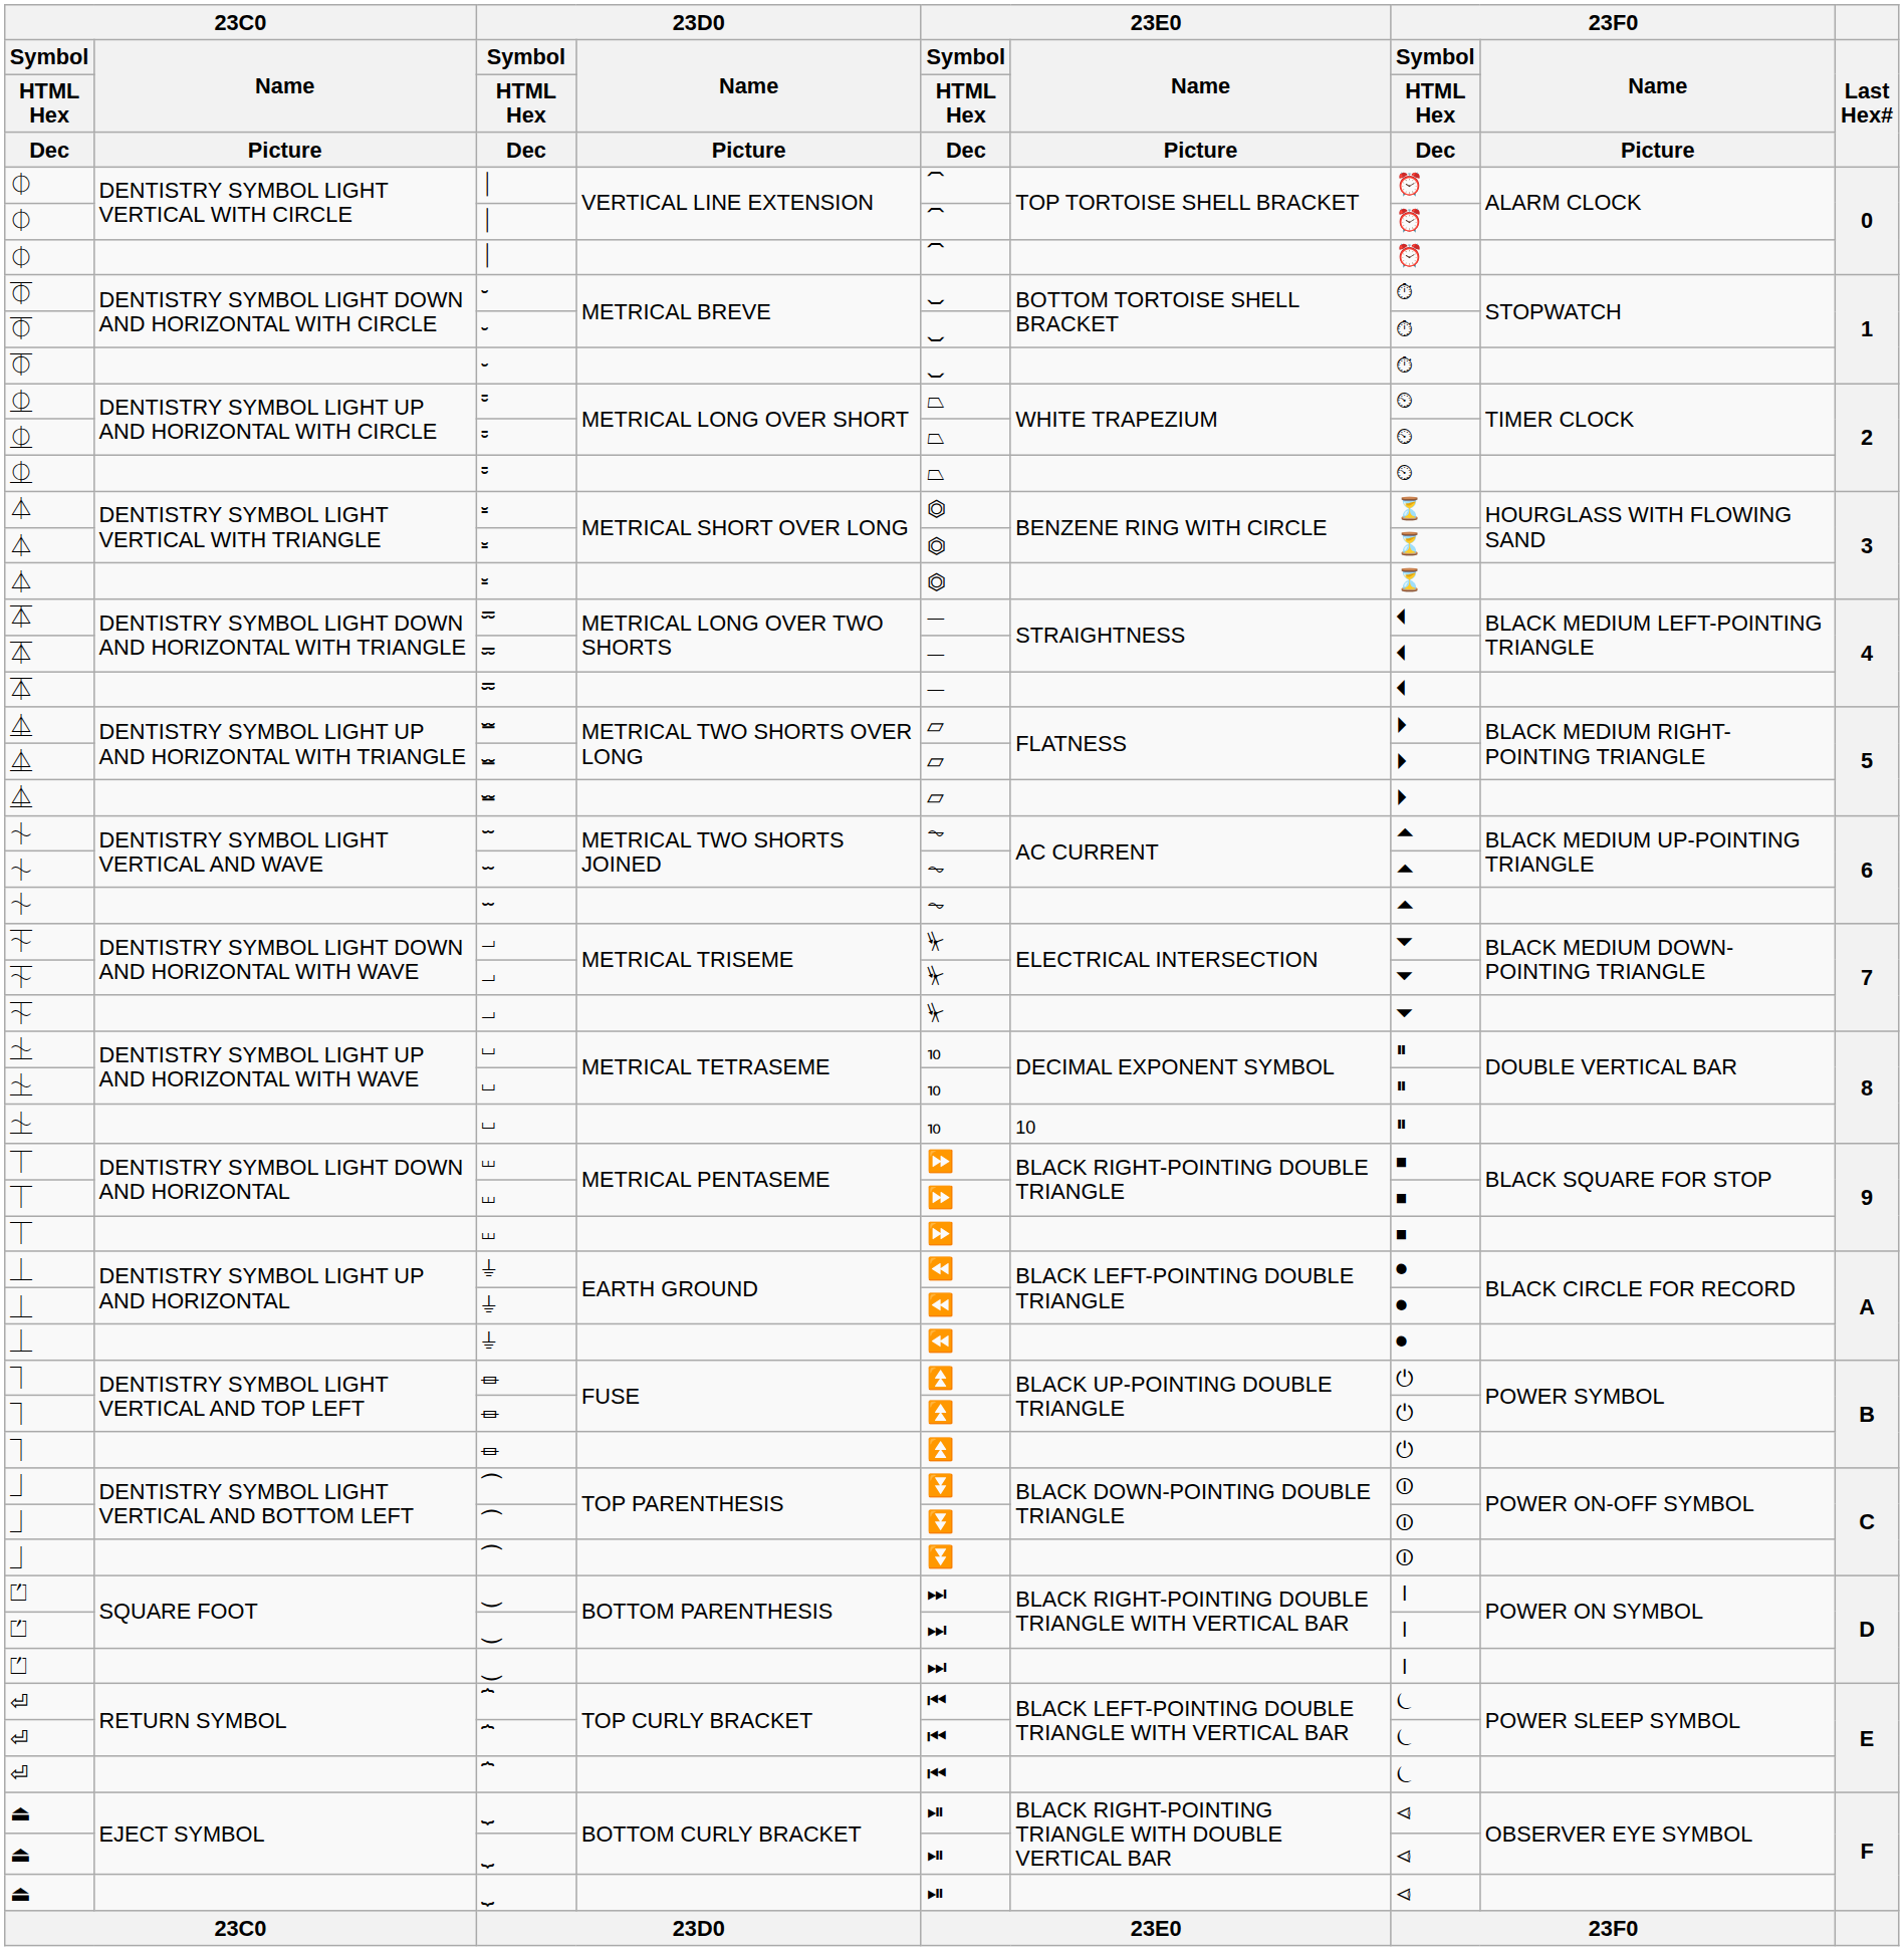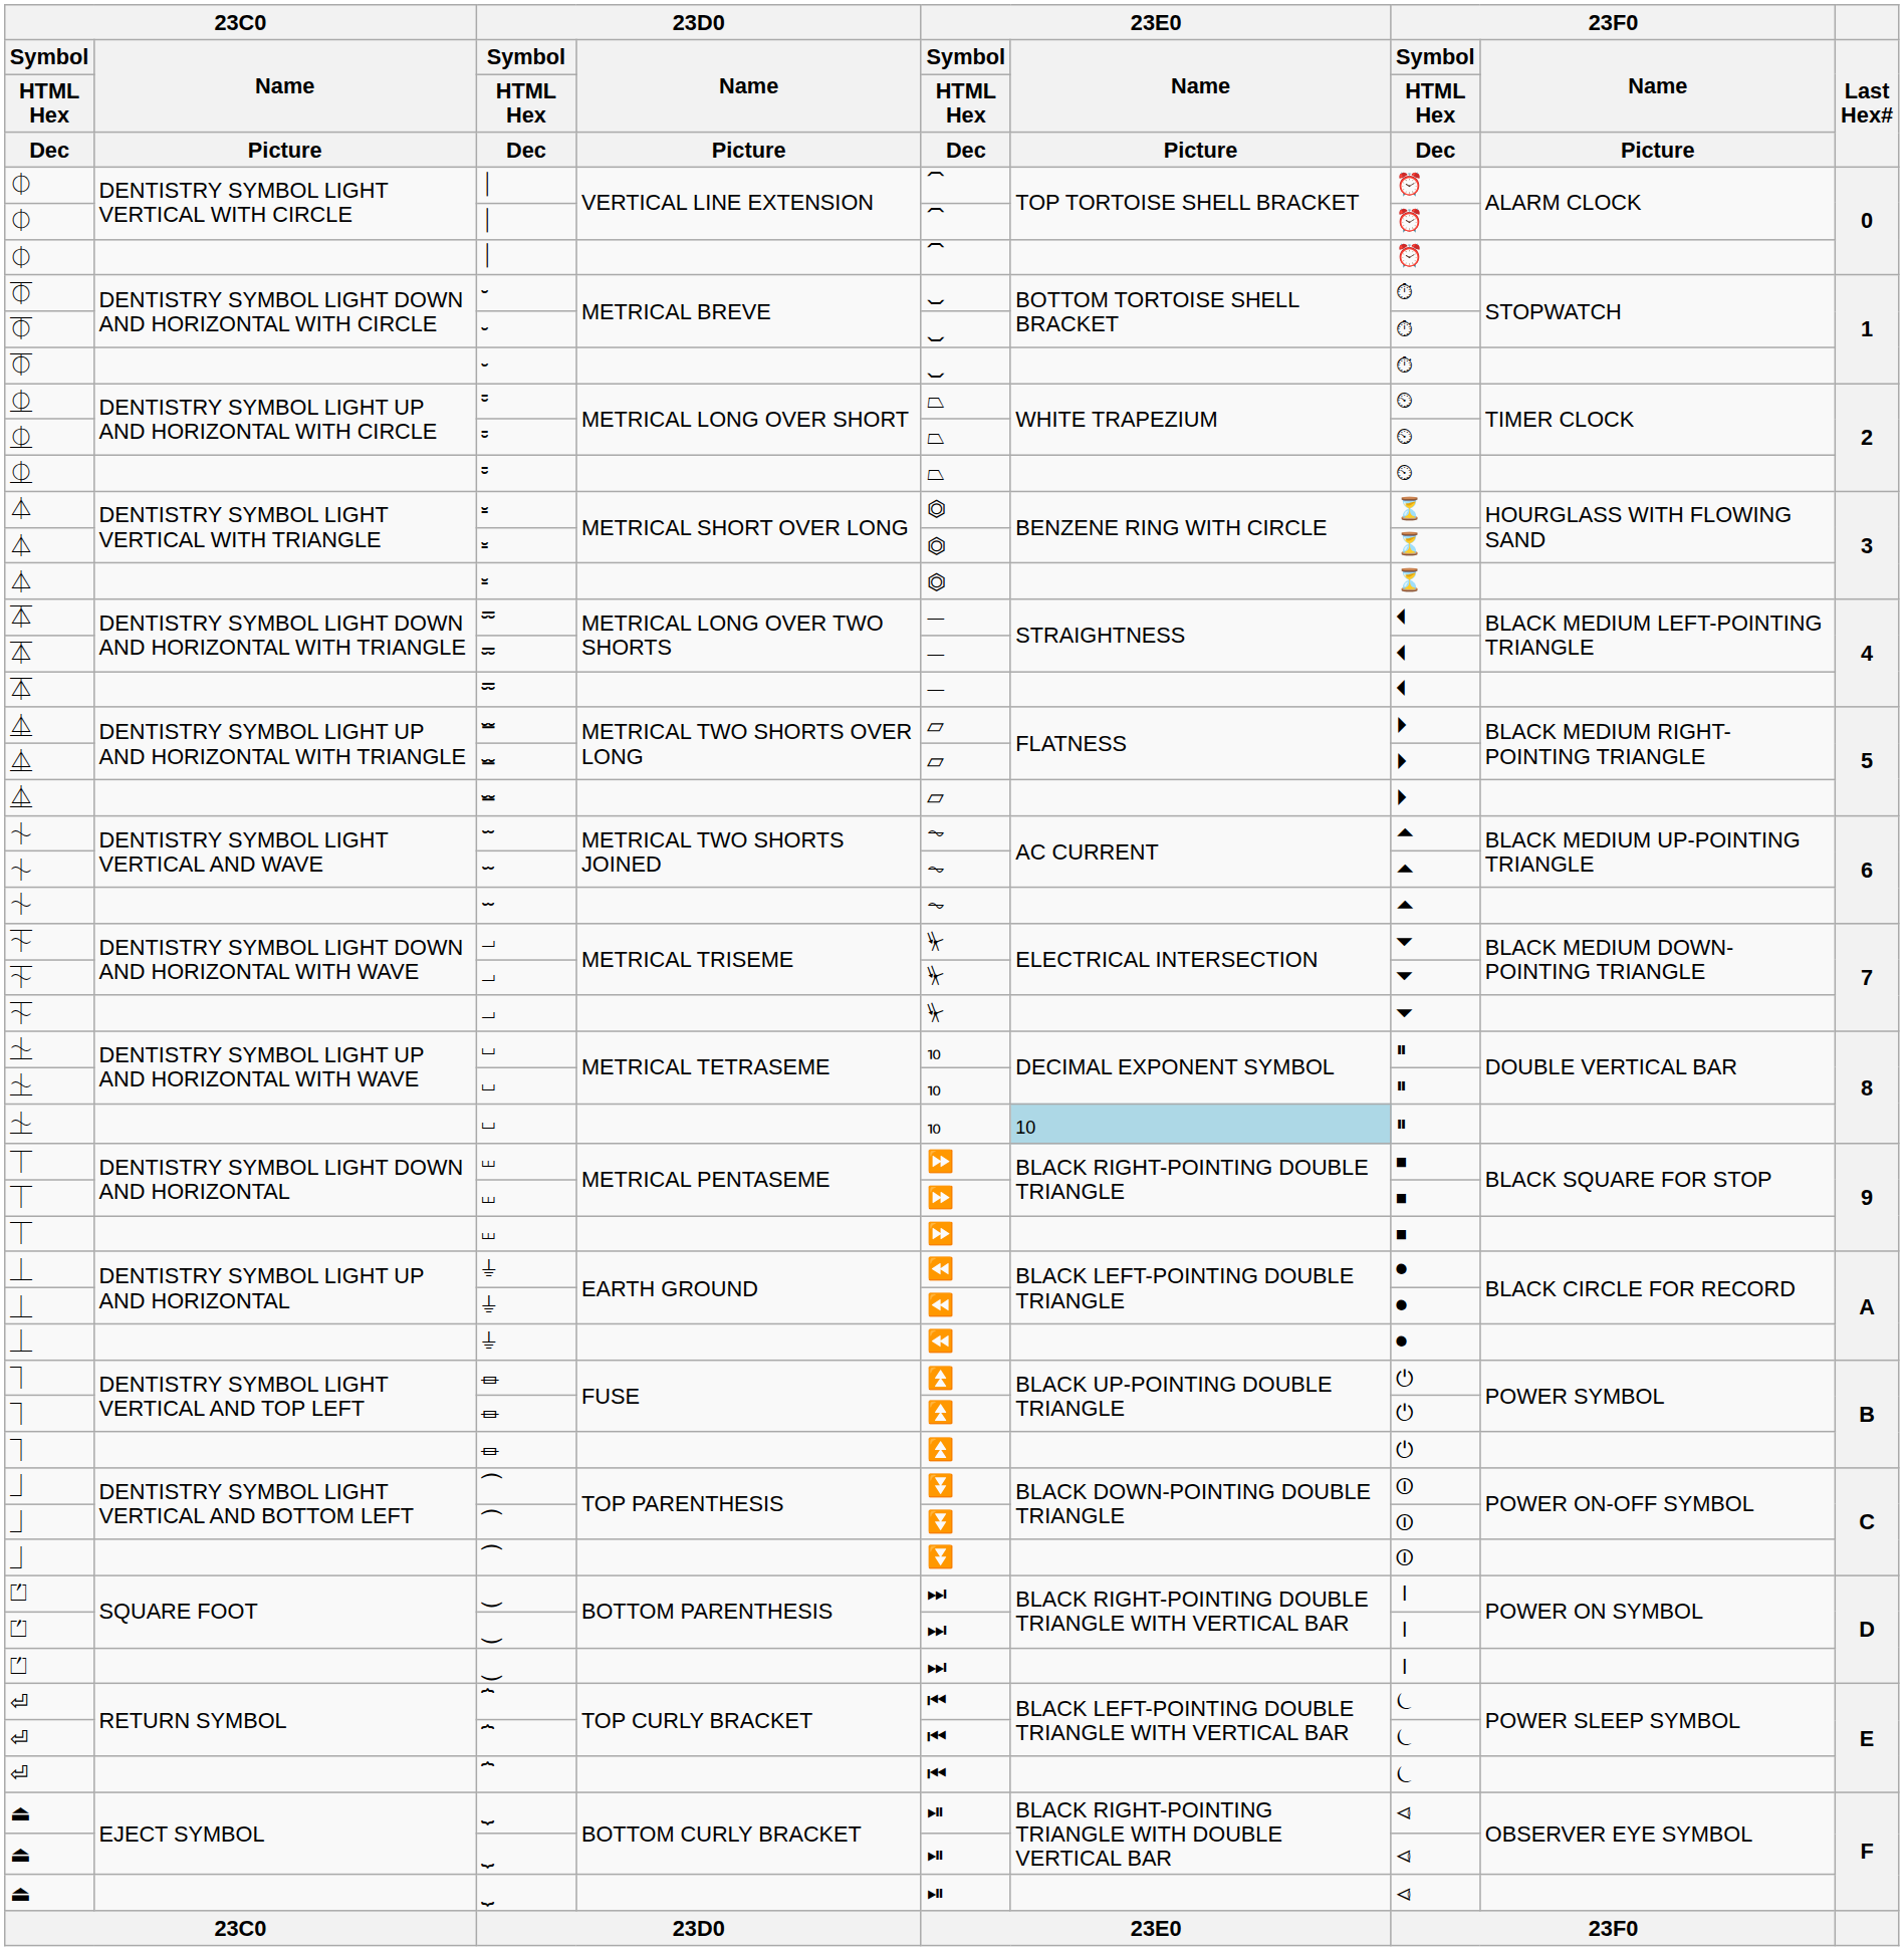row 31 | 23E0 / Name / Picture: no background -> lightblue background
